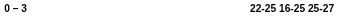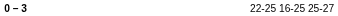row 1 | column 2: bold -> normal
